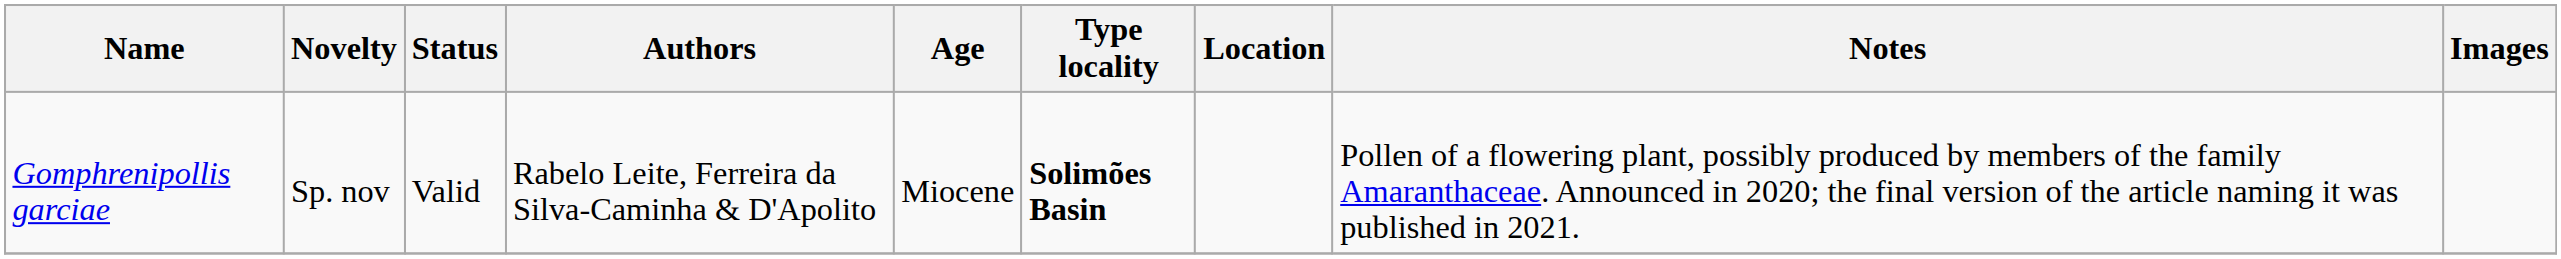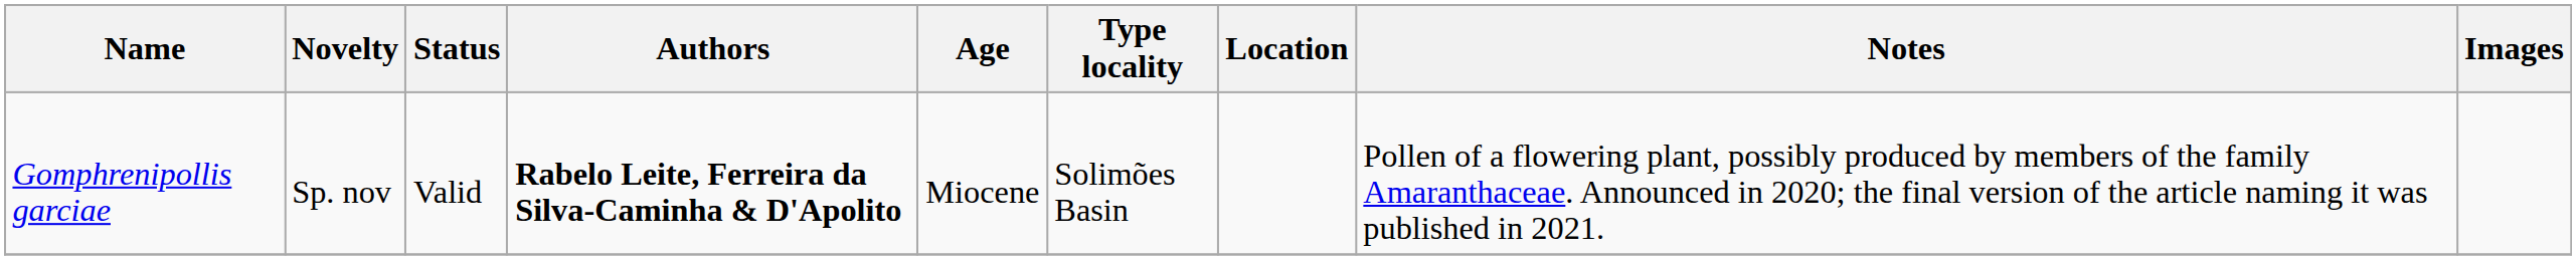Gomphrenipollis garciae | Authors: normal -> bold
Gomphrenipollis garciae | Type locality: bold -> normal
